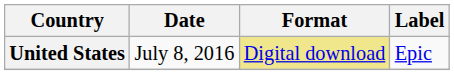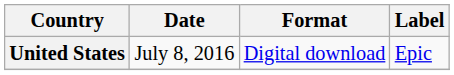United States | Format: khaki background -> no background
